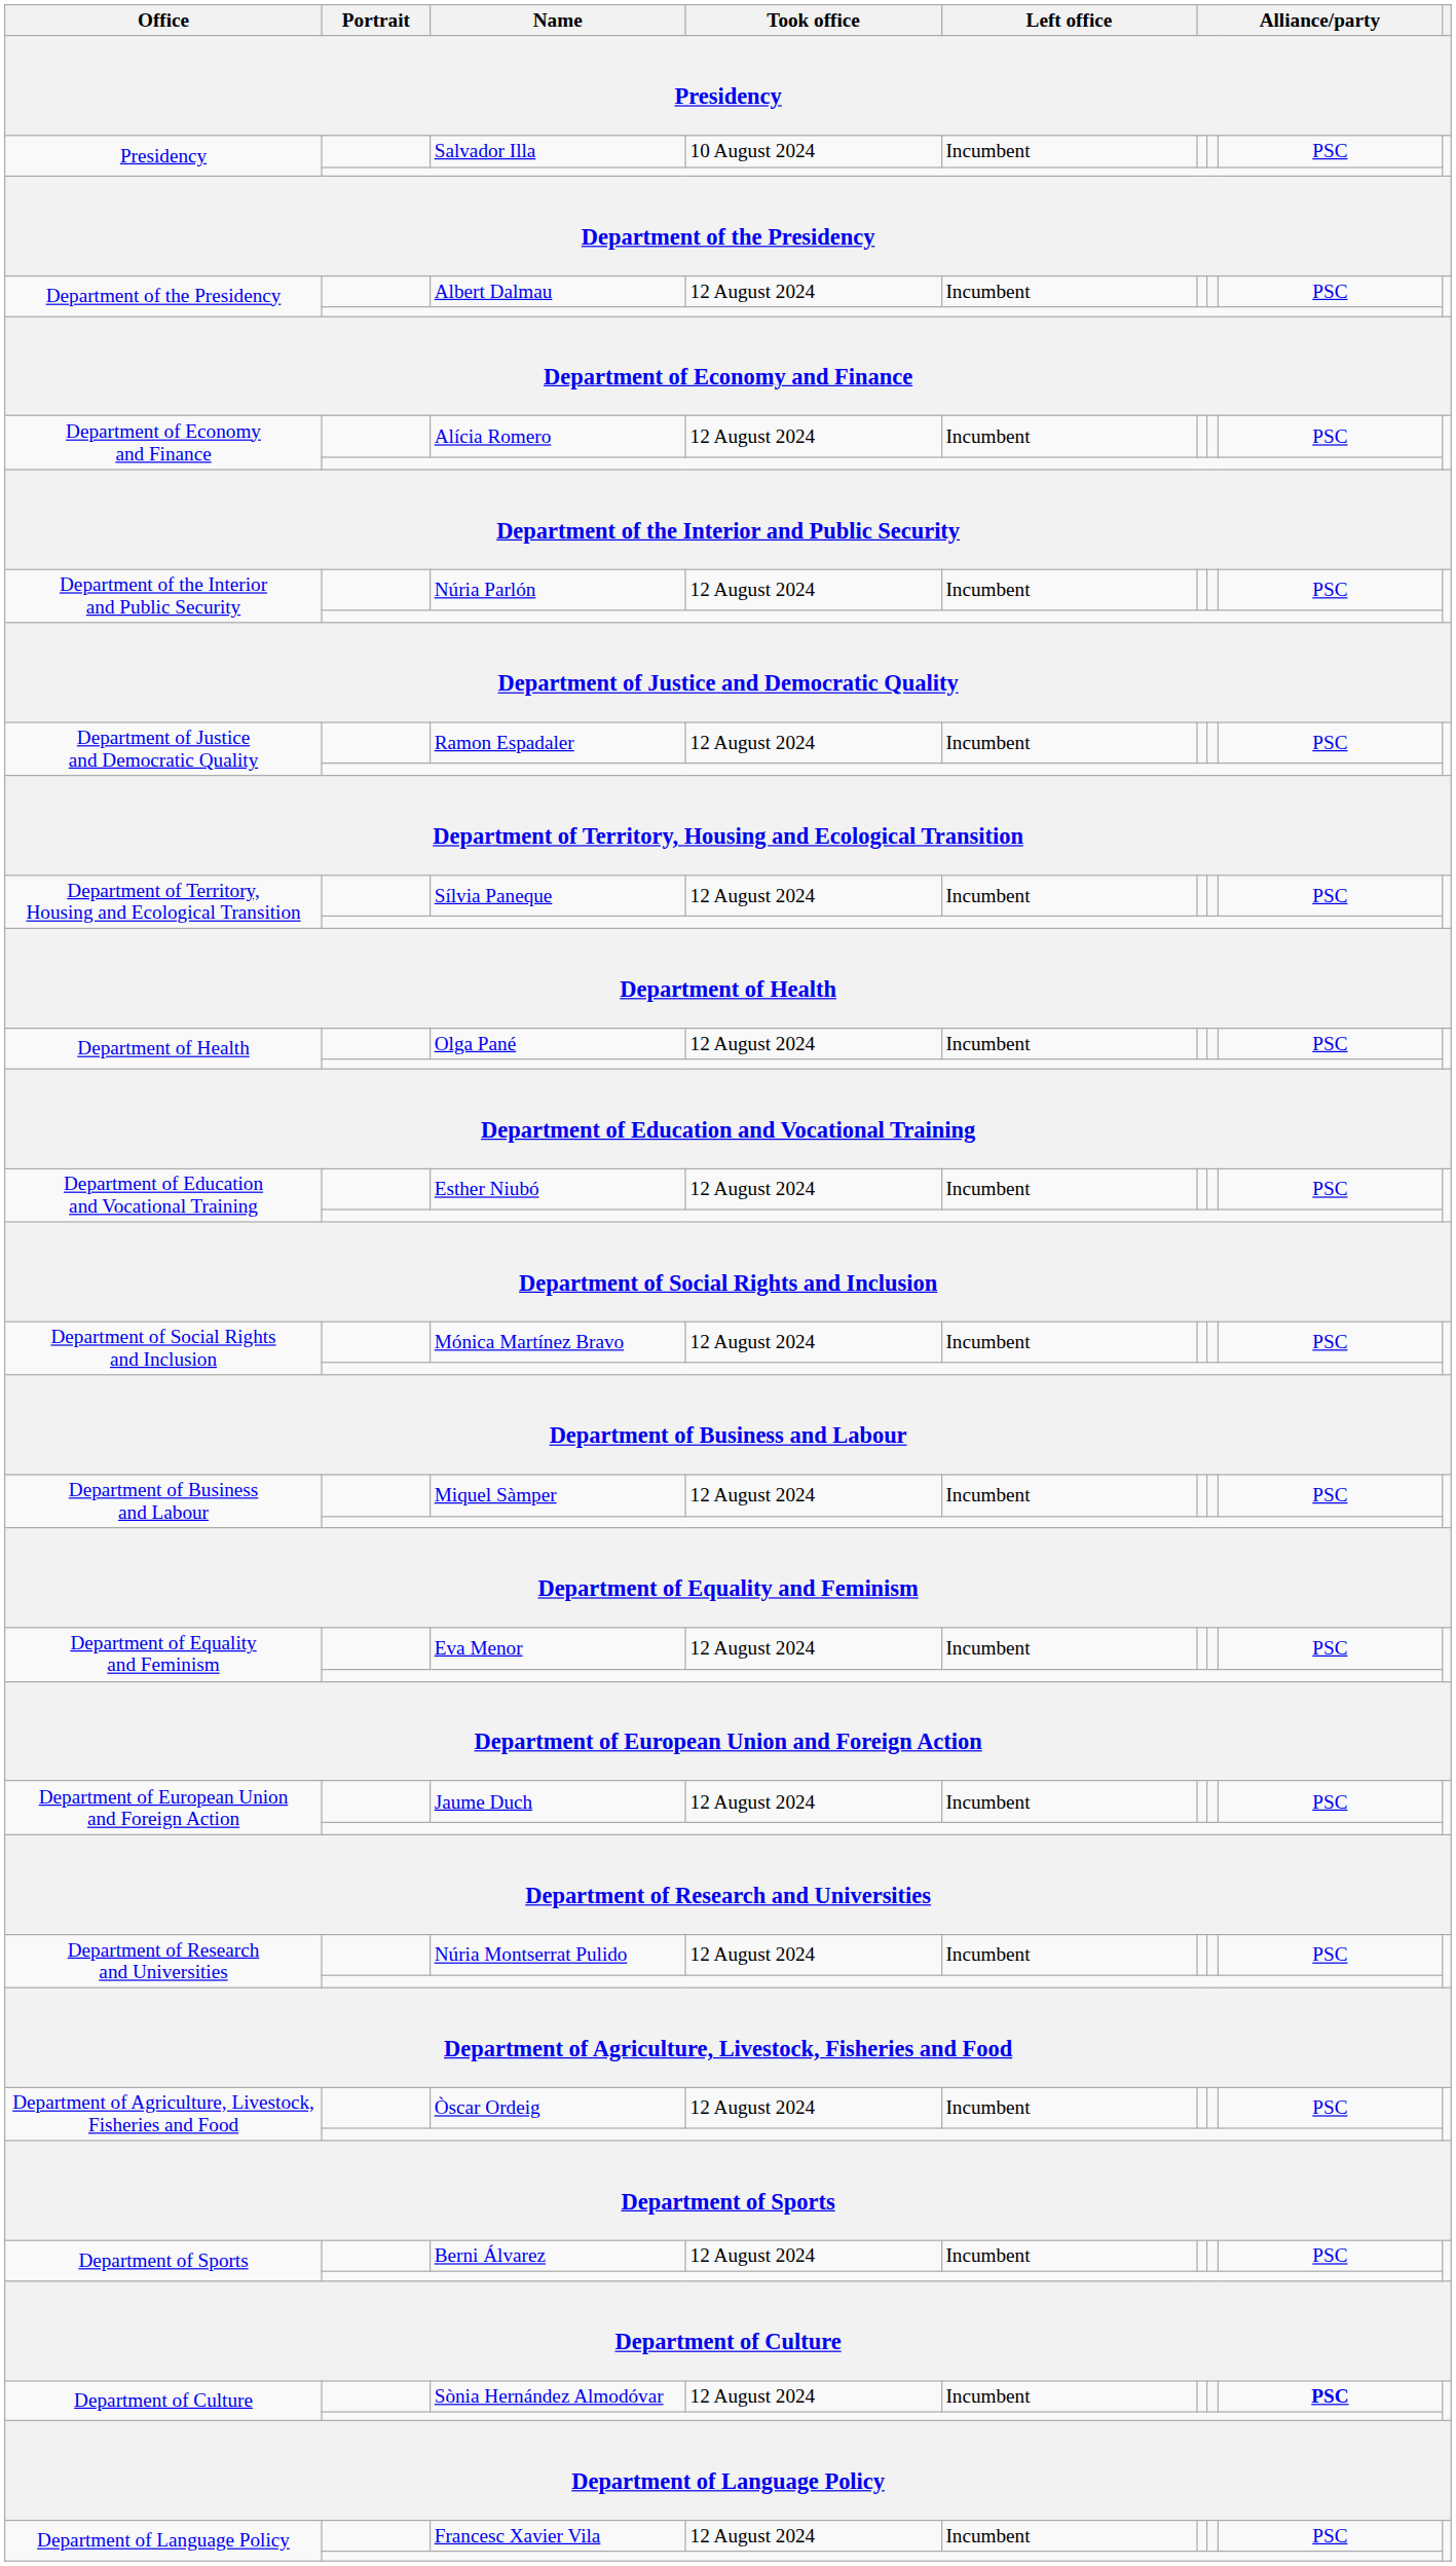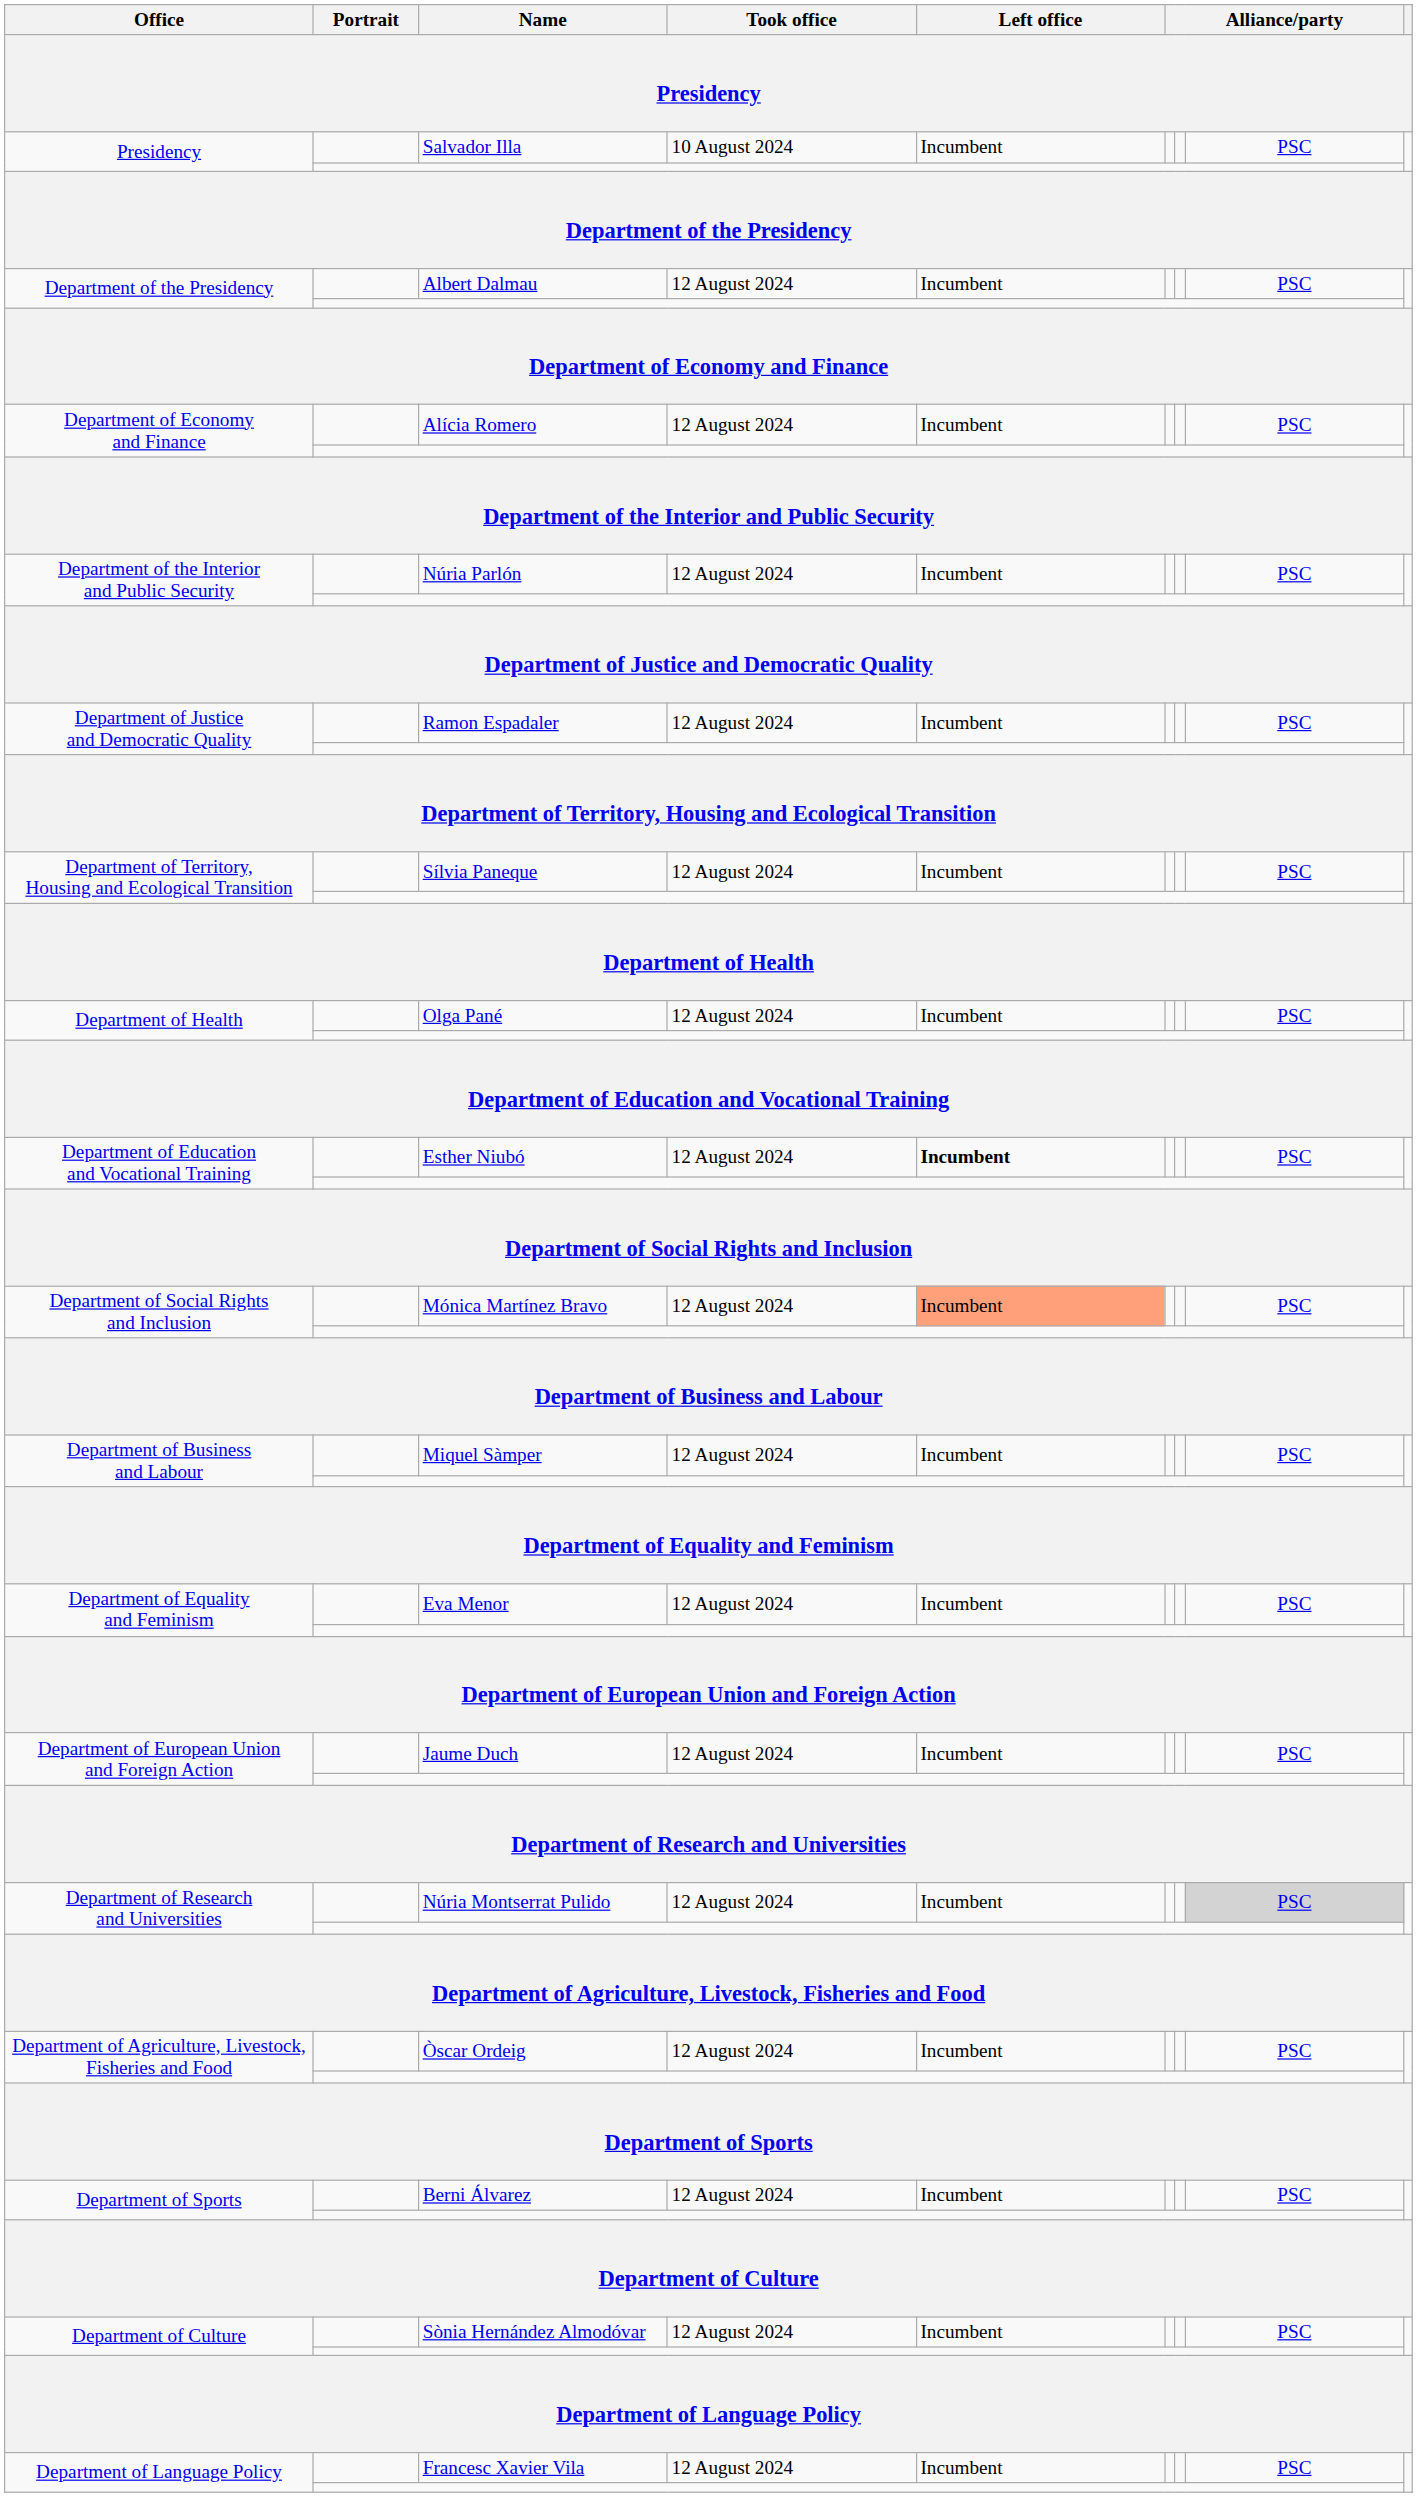Esther Niubó | Left office: normal -> bold
Mónica Martínez Bravo | Left office: no background -> lightsalmon background
Núria Montserrat Pulido | column 8: no background -> lightgrey background
Sònia Hernández Almodóvar | column 8: bold -> normal
